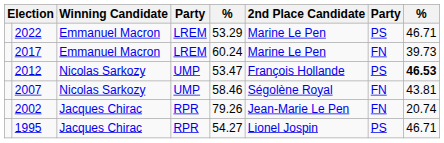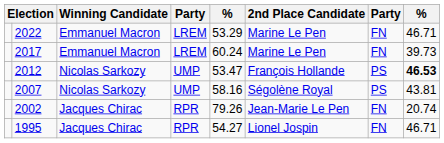2022 | column 7: PS -> FN
2007 | column 5: 58.46 -> 58.16
2007 | column 7: FN -> PS
1995 | column 7: PS -> FN
